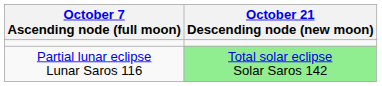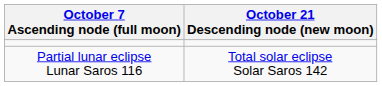row 3 | October 21 Descending node (new moon): lightgreen background -> no background
